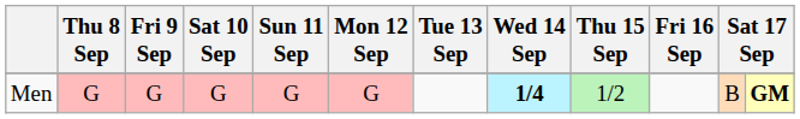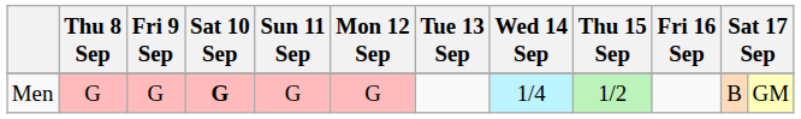Men | Sat 10 Sep: normal -> bold
Men | Wed 14 Sep: bold -> normal
Men | column 12: bold -> normal
